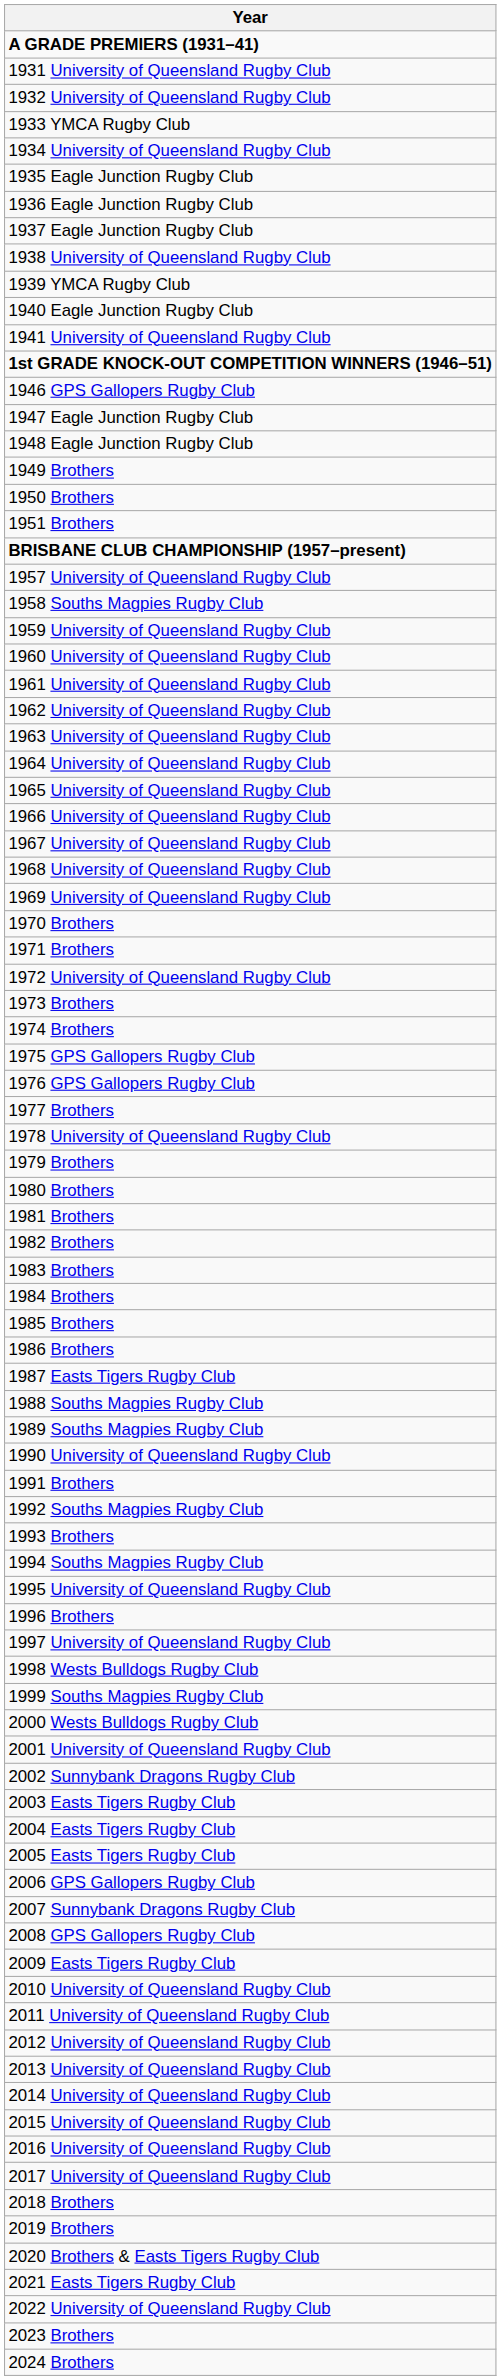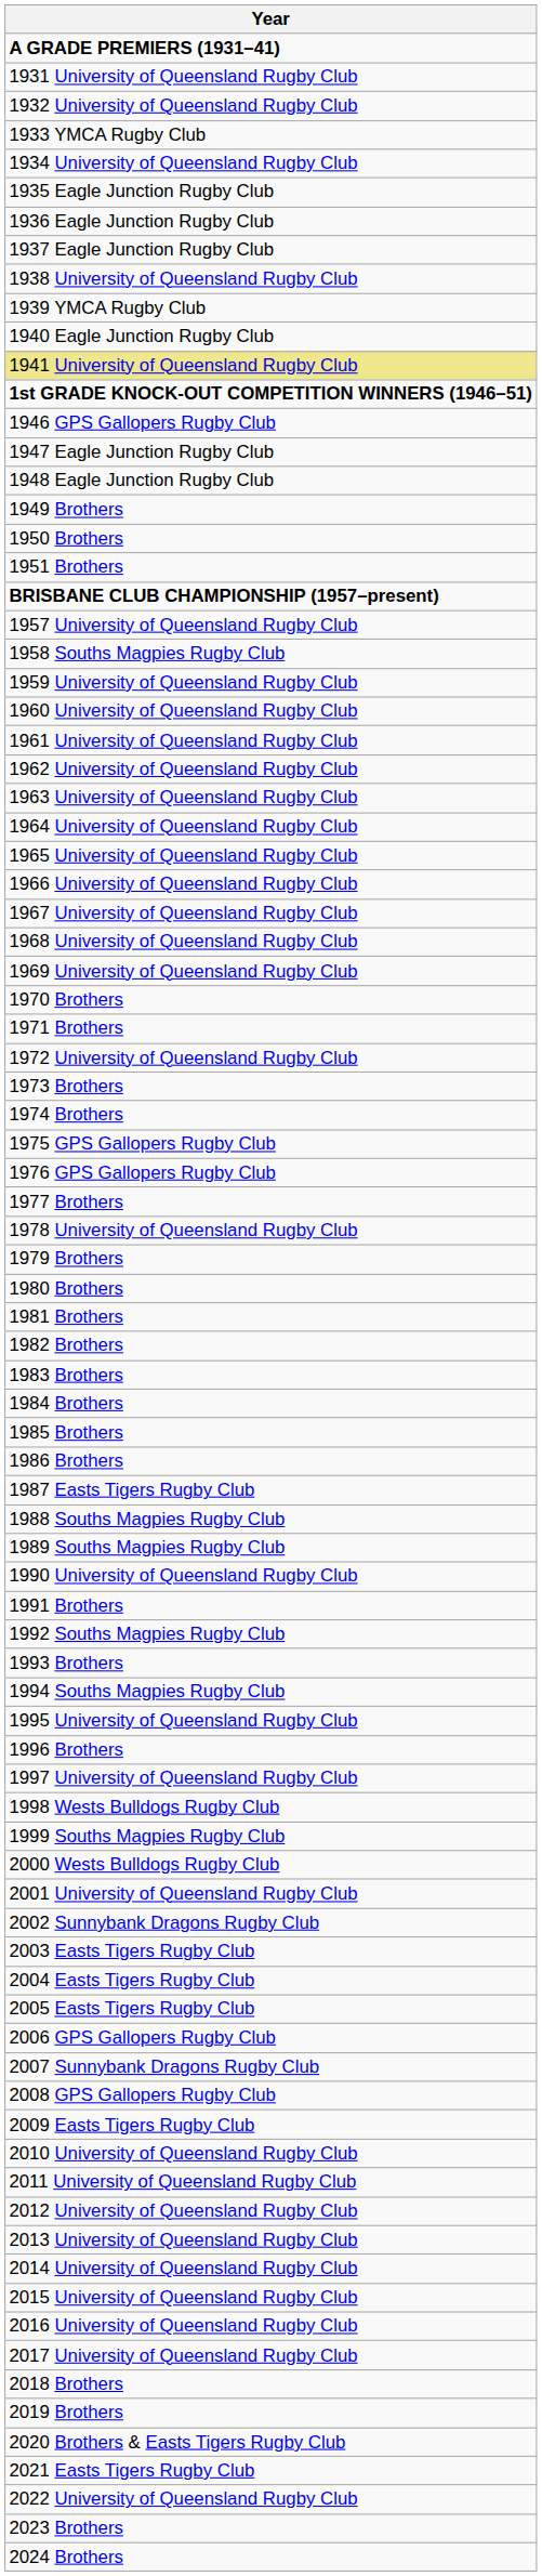row 13 | column 1: no background -> khaki background
